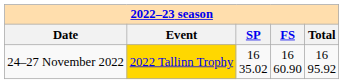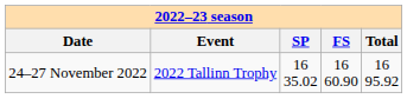24–27 November 2022 | Event: gold background -> no background
